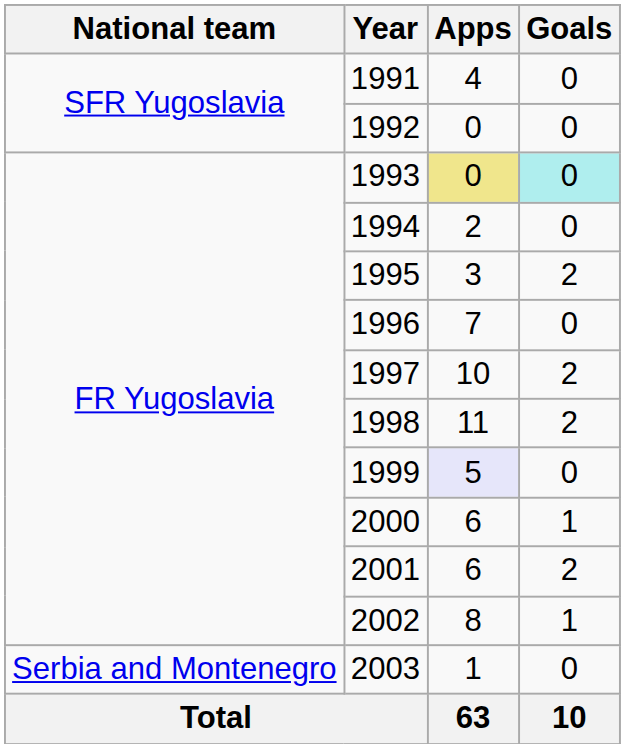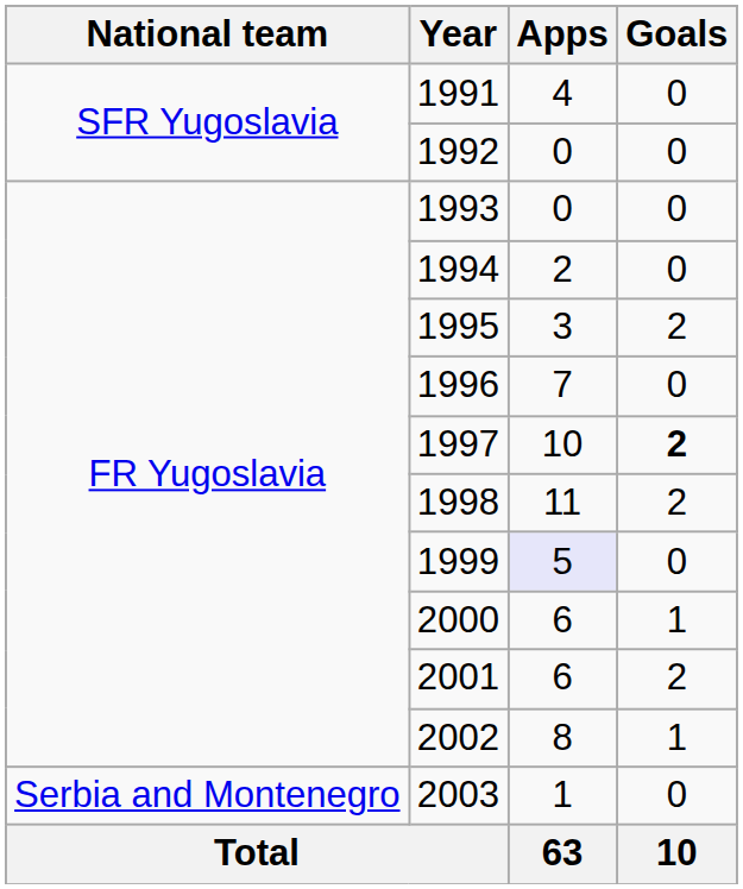1993 | Apps: khaki background -> no background
1993 | Goals: paleturquoise background -> no background
1997 | Goals: normal -> bold
